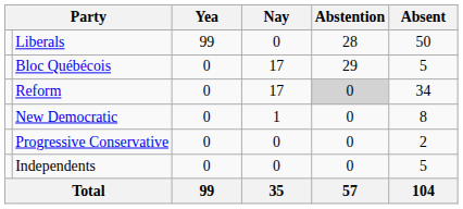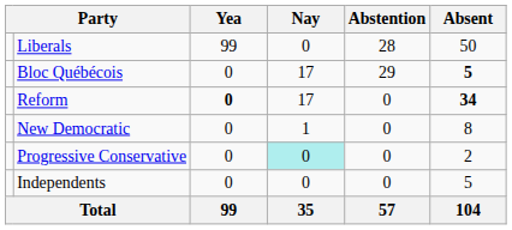Bloc Québécois | Absent: normal -> bold
Reform | Yea: normal -> bold
Reform | Abstention: lightgrey background -> no background
Reform | Absent: normal -> bold
Progressive Conservative | Nay: no background -> paleturquoise background
